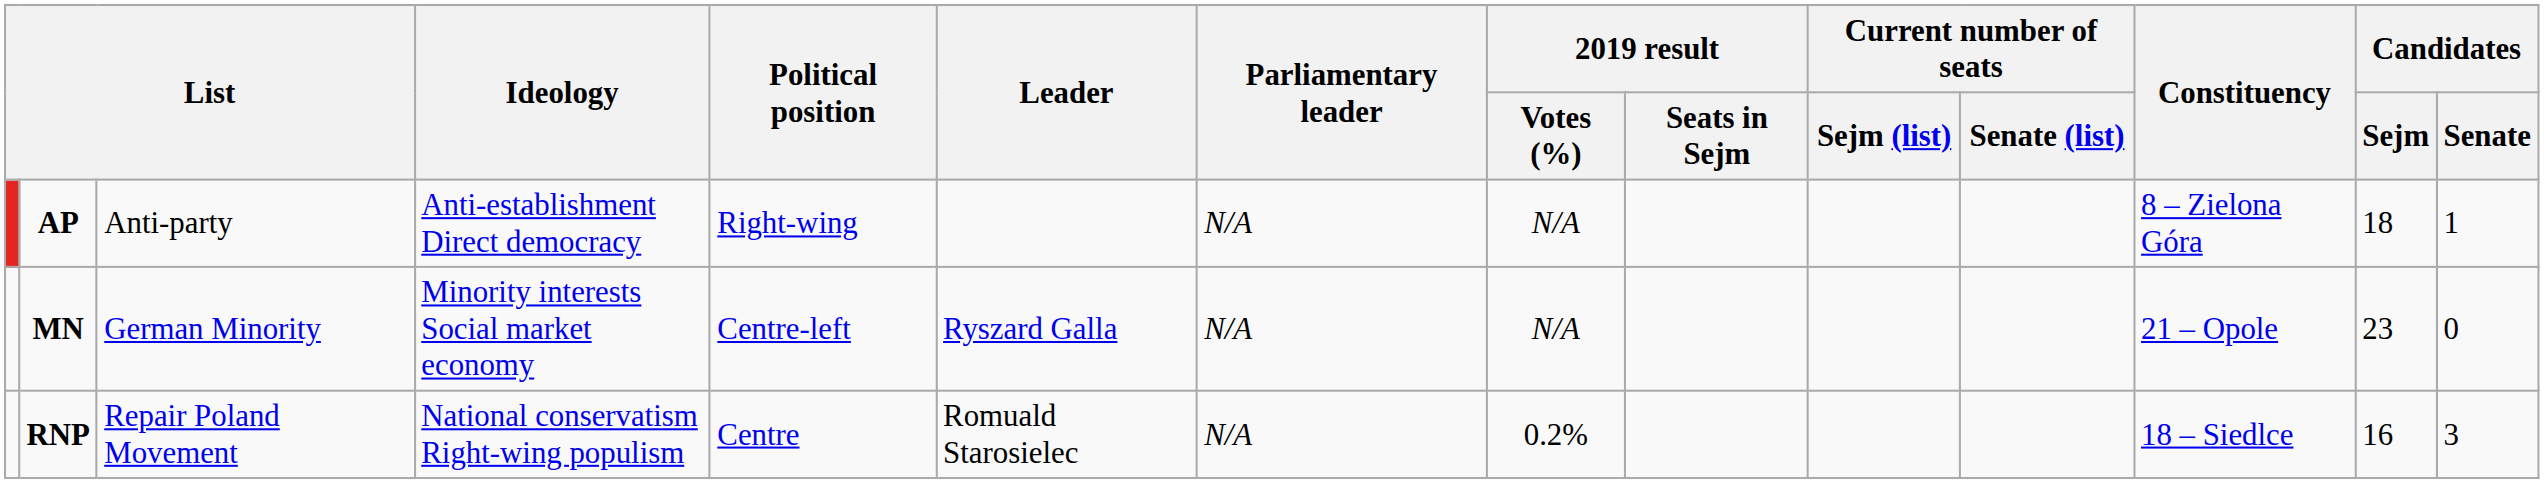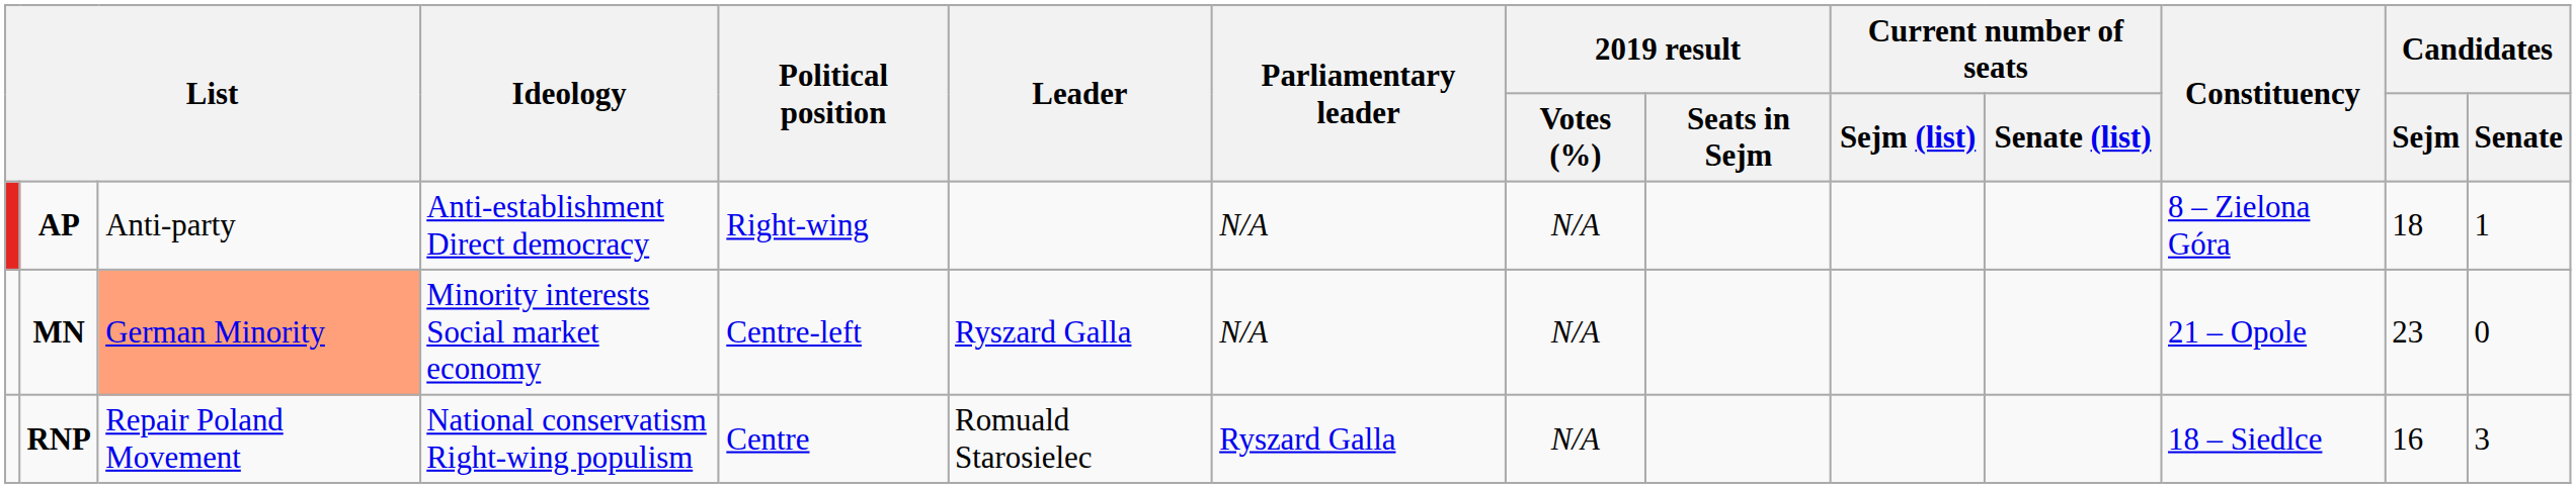MN | column 3: no background -> lightsalmon background
RNP | Parliamentary leader: N/A -> Ryszard Galla
RNP | 2019 result / Votes (%): 0.2% -> N/A
